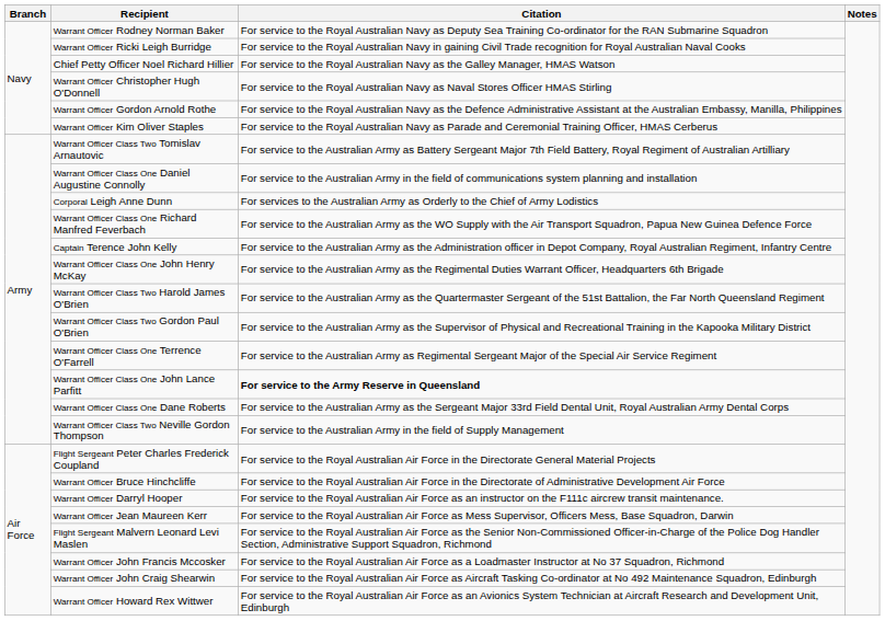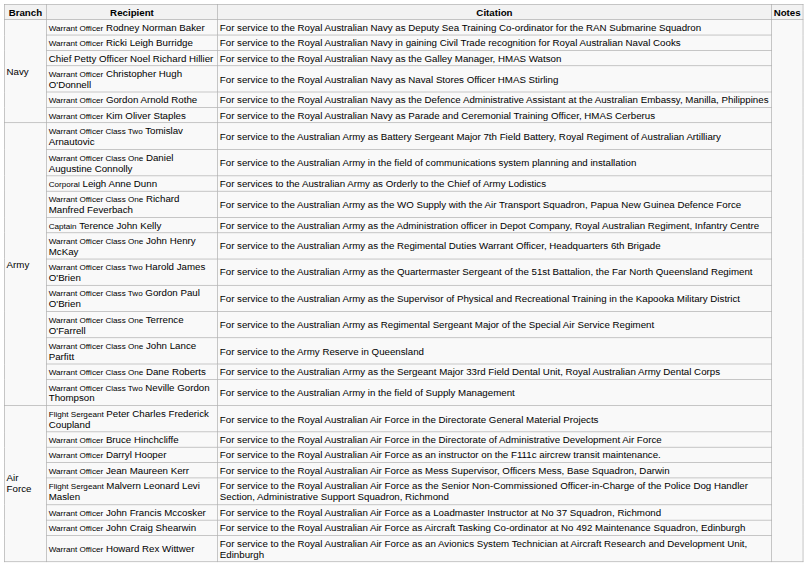Warrant Officer Class One John Lance Parfitt | Citation: bold -> normal
